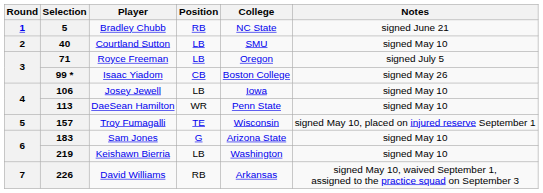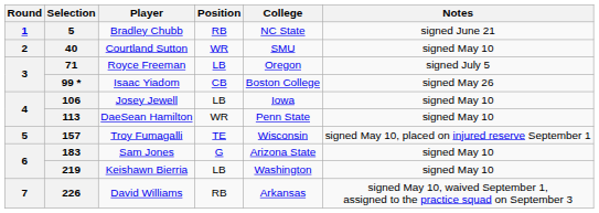Courtland Sutton | Position: LB -> WR
